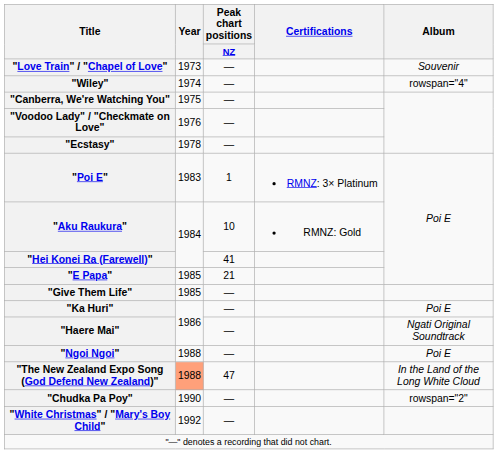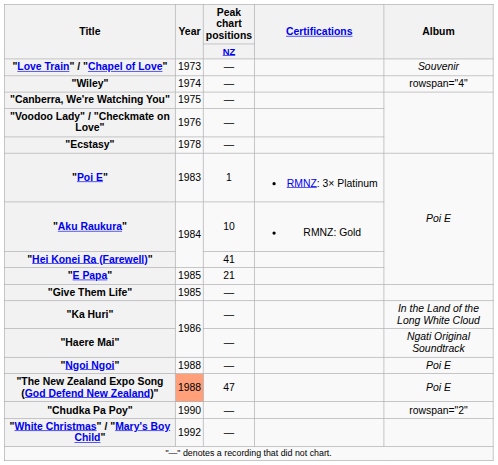"Ka Huri" | Album: Poi E -> In the Land of the Long White Cloud
"The New Zealand Expo Song (God Defend New Zealand)" | Album: In the Land of the Long White Cloud -> Poi E
